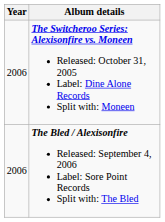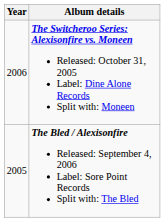row 3 | Year: 2006 -> 2005
